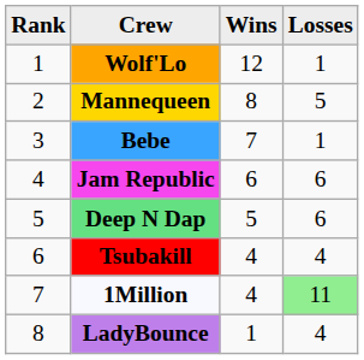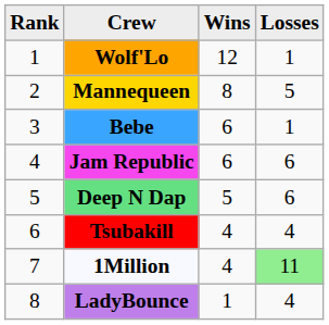Bebe | Wins: 7 -> 6
